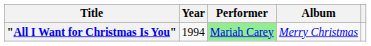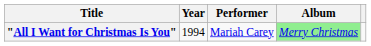row 2 | Performer: lightgreen background -> no background
row 2 | Album: no background -> lightgreen background
